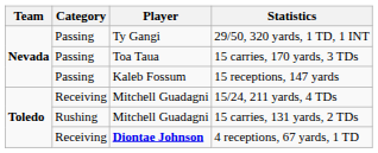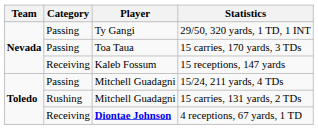15 receptions, 147 yards | Category: Passing -> Receiving
15/24, 211 yards, 4 TDs | Category: Receiving -> Passing
